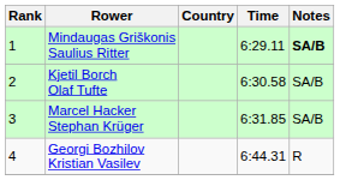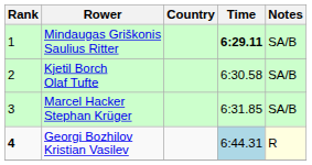Mindaugas Griškonis Saulius Ritter | Time: normal -> bold
Mindaugas Griškonis Saulius Ritter | Notes: bold -> normal
Georgi Bozhilov Kristian Vasilev | Rank: normal -> bold
Georgi Bozhilov Kristian Vasilev | Time: no background -> lightblue background
Georgi Bozhilov Kristian Vasilev | Notes: no background -> lightyellow background
